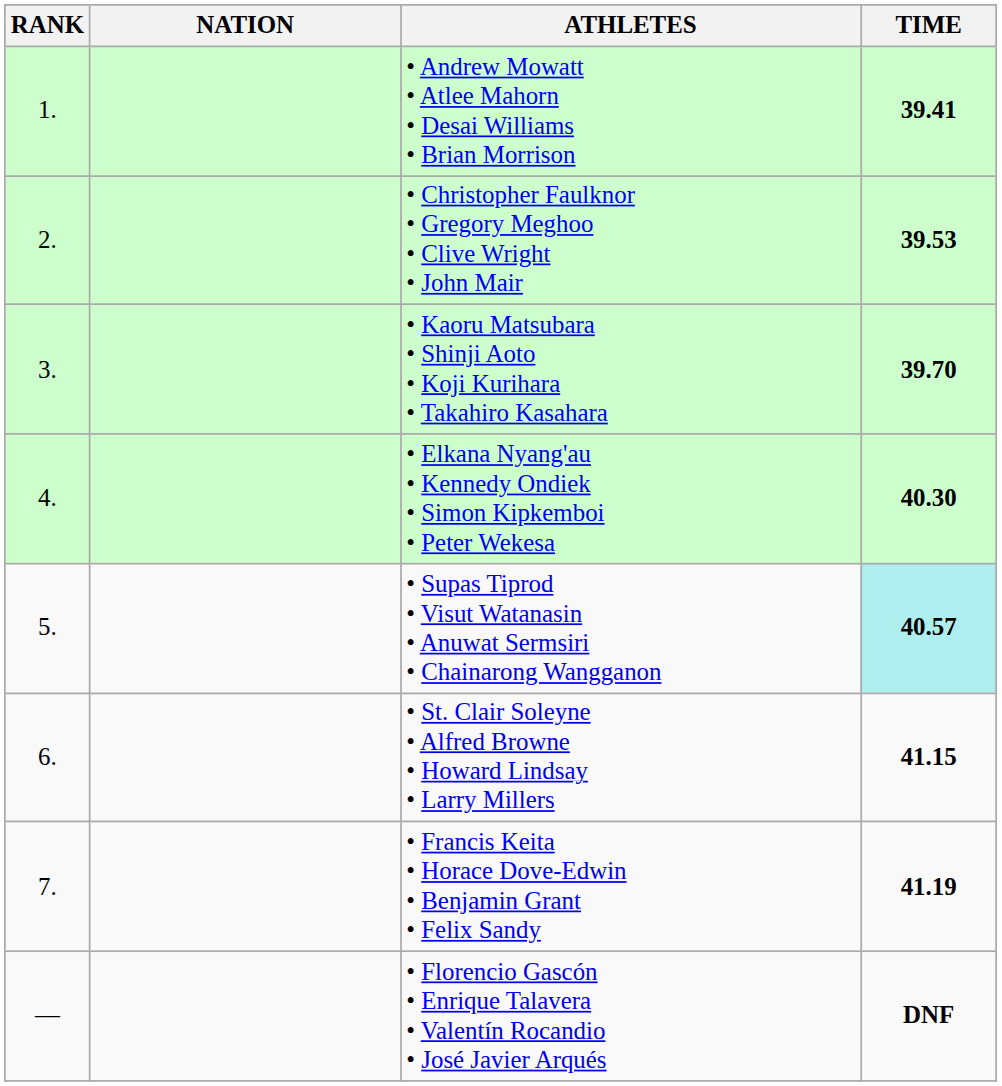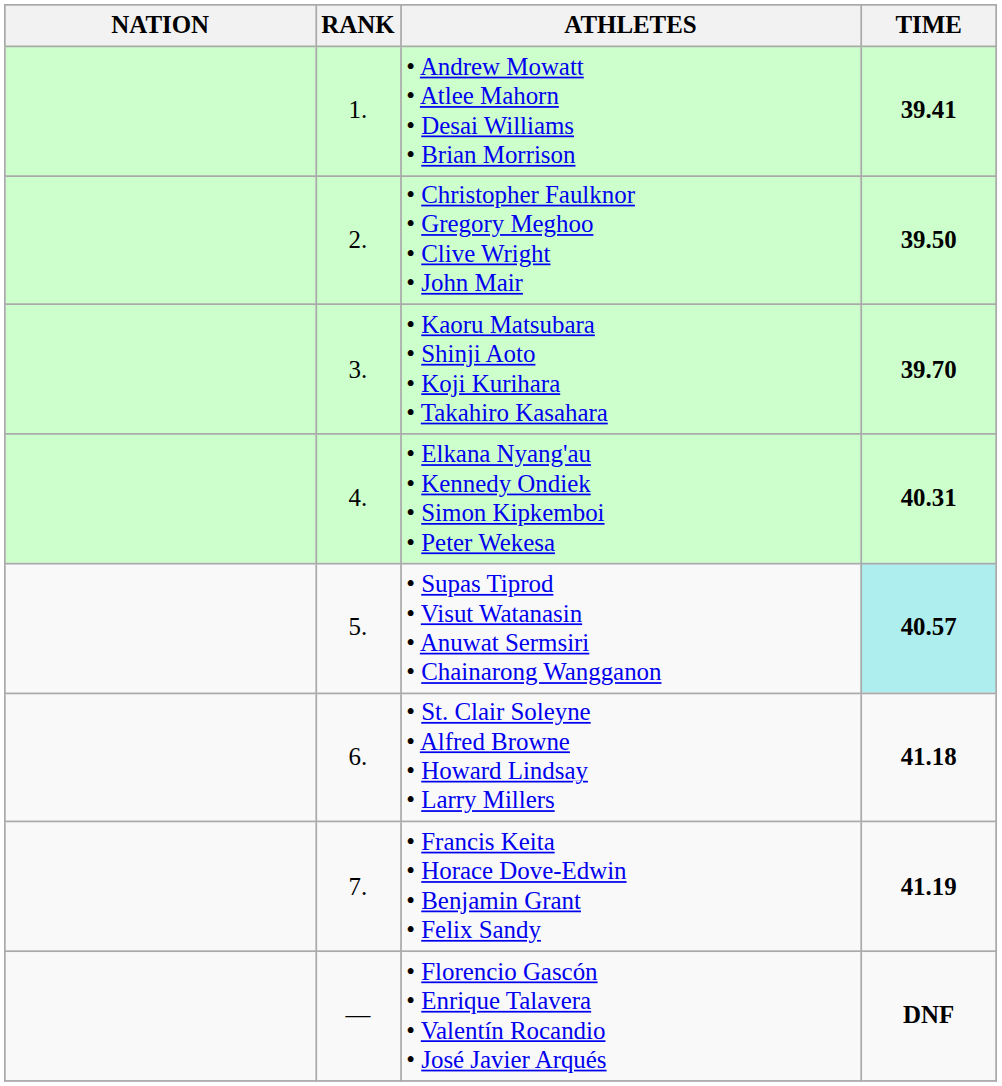columns swapped: RANK <-> NATION
row 3 | TIME: 39.53 -> 39.50
row 5 | TIME: 40.30 -> 40.31
row 7 | TIME: 41.15 -> 41.18
